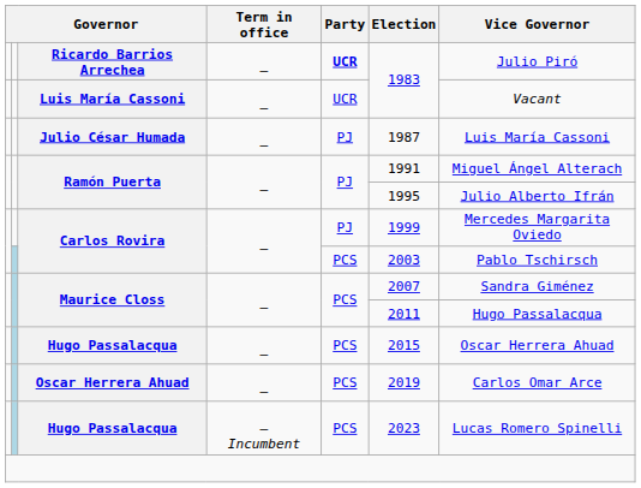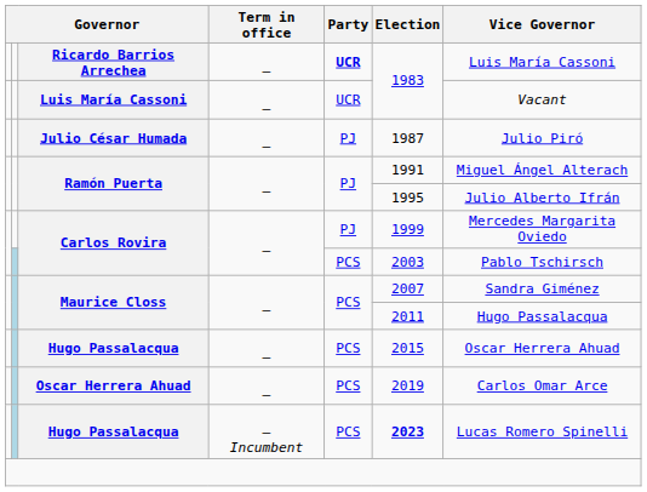Ricardo Barrios Arrechea | Vice Governor: Julio Piró -> Luis María Cassoni
Julio César Humada | Vice Governor: Luis María Cassoni -> Julio Piró
Hugo Passalacqua / – Incumbent | Election: normal -> bold
